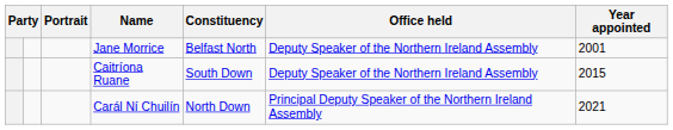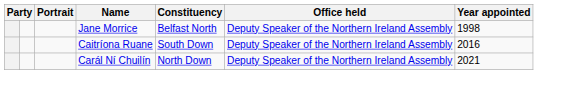Jane Morrice | Year appointed: 2001 -> 1998
Caitríona Ruane | Year appointed: 2015 -> 2016
Carál Ní Chuilín | Office held: Principal Deputy Speaker of the Northern Ireland Assembly -> Deputy Speaker of the Northern Ireland Assembly
